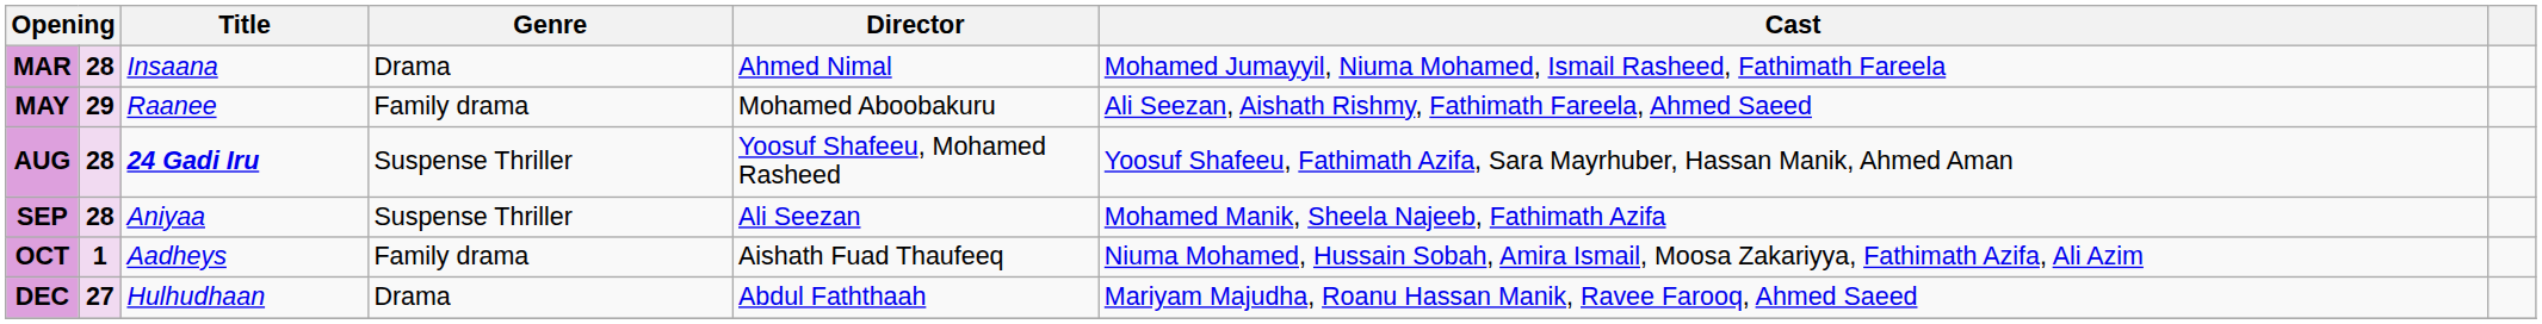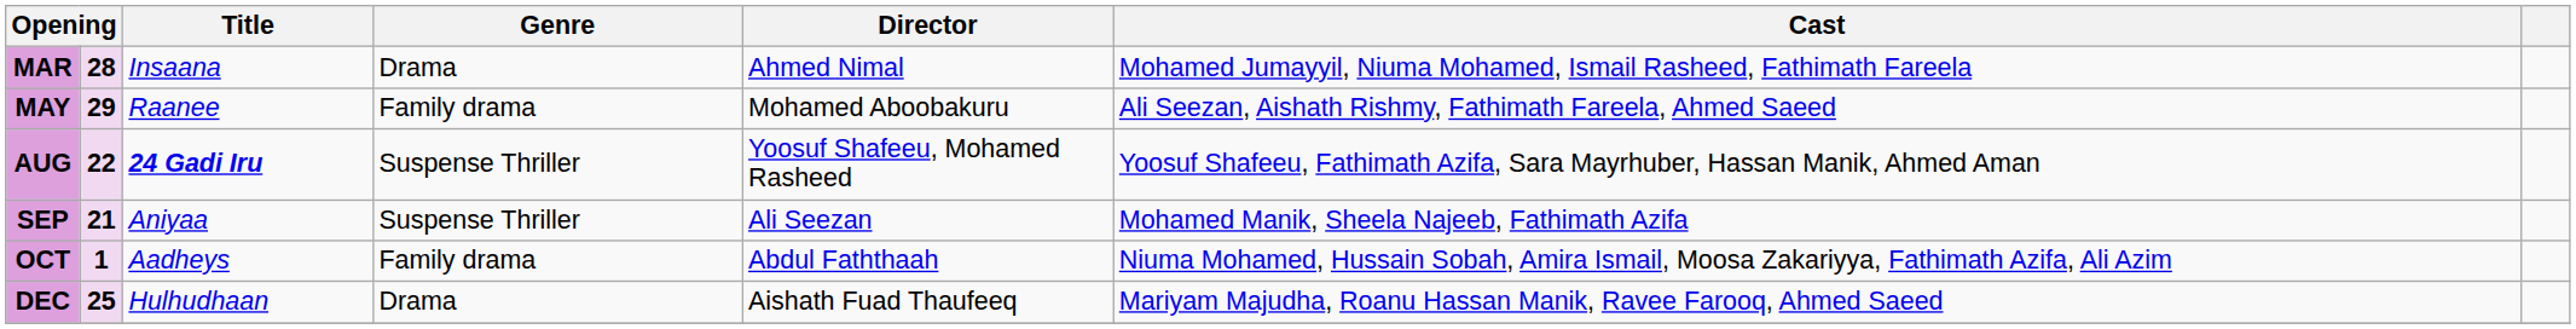AUG | column 2: 28 -> 22
SEP | column 2: 28 -> 21
OCT | Director: Aishath Fuad Thaufeeq -> Abdul Faththaah
DEC | column 2: 27 -> 25
DEC | Director: Abdul Faththaah -> Aishath Fuad Thaufeeq
